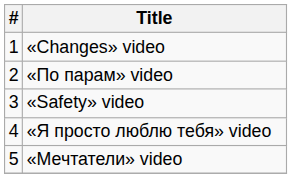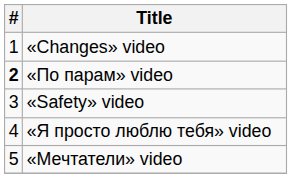«По парам» video | #: normal -> bold
